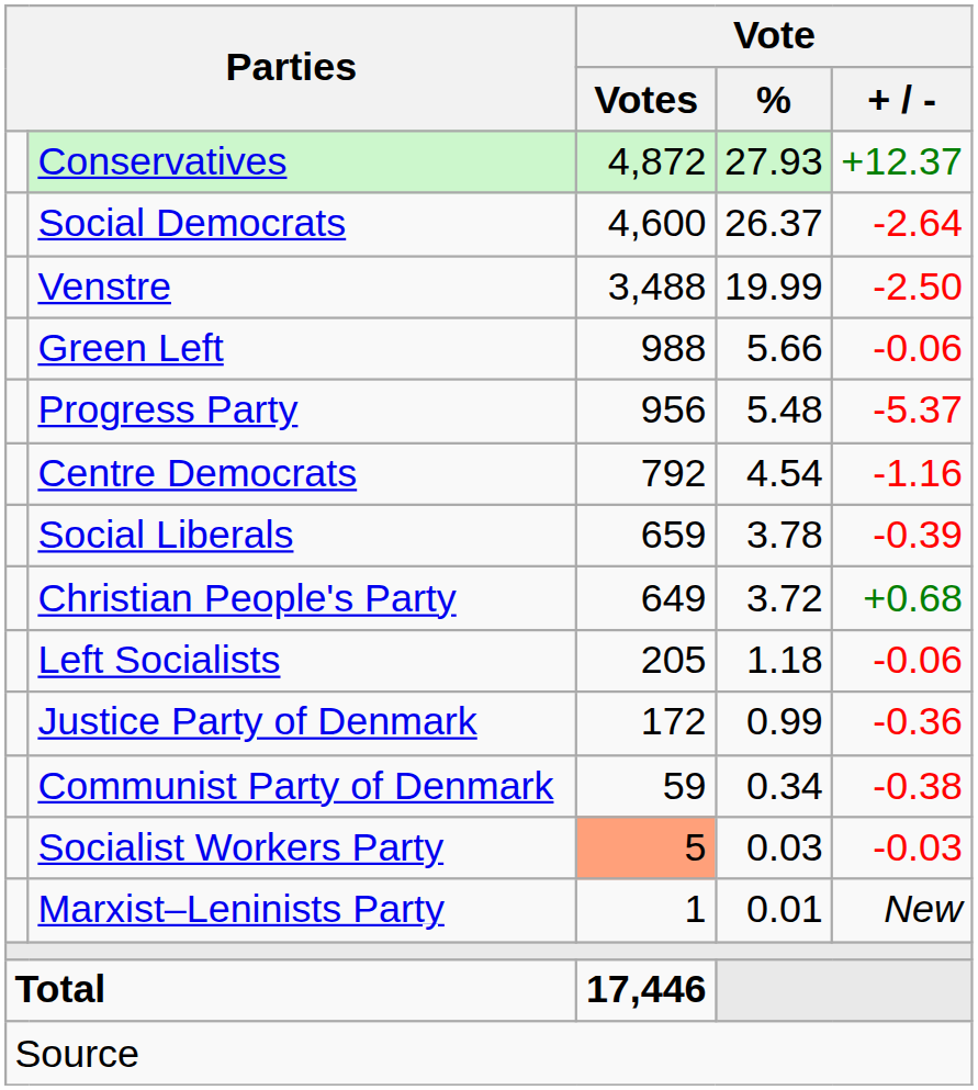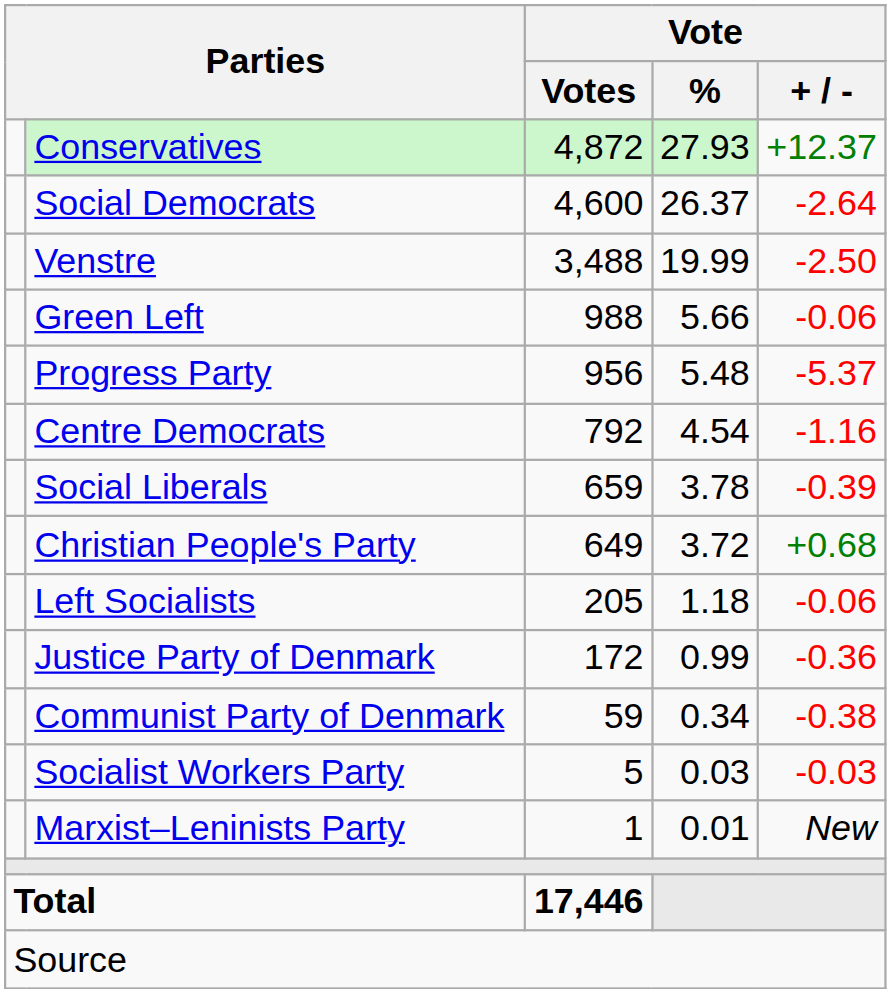Socialist Workers Party | Vote / Votes: lightsalmon background -> no background
